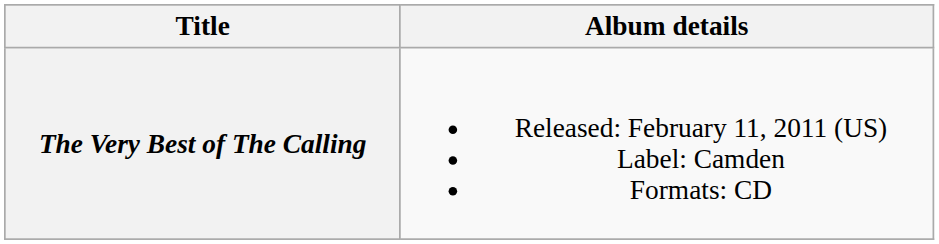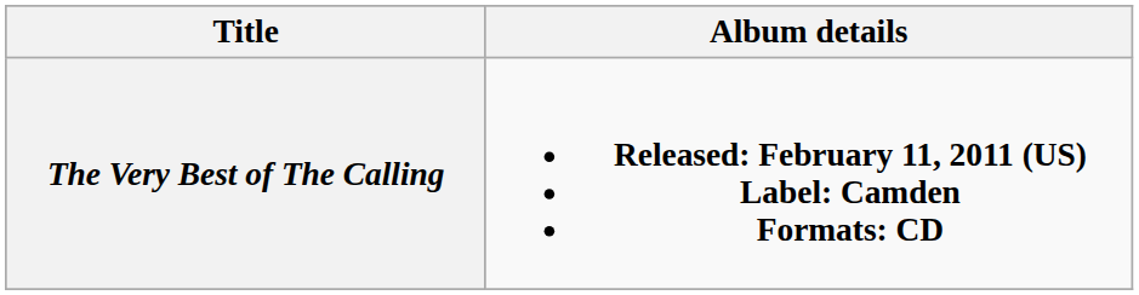The Very Best of The Calling | Album details: normal -> bold
